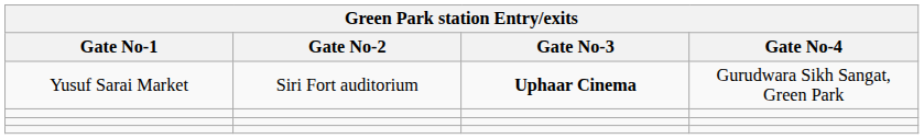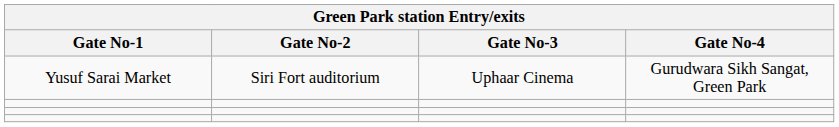Yusuf Sarai Market | Gate No-3: bold -> normal
